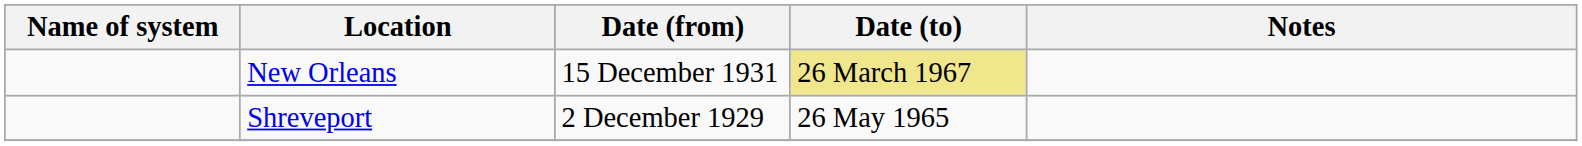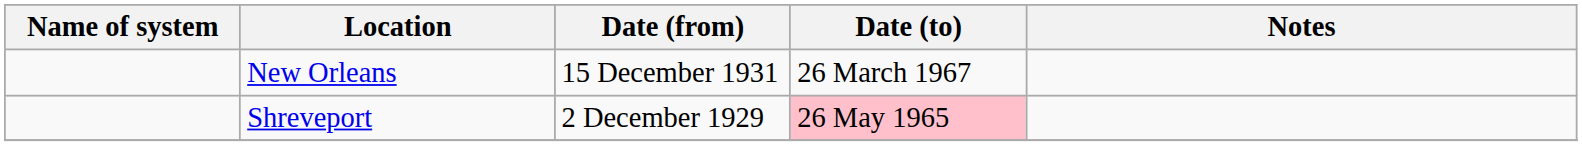New Orleans | Date (to): khaki background -> no background
Shreveport | Date (to): no background -> pink background
